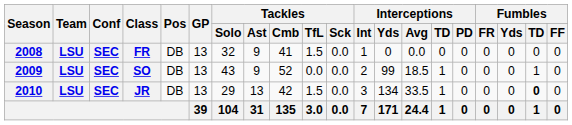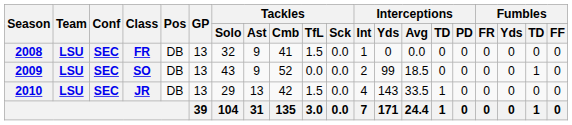SO | Interceptions / TD: 1 -> 0
JR | Interceptions / Int: 3 -> 4
JR | Interceptions / Yds: 134 -> 143
JR | Fumbles / TD: bold -> normal
